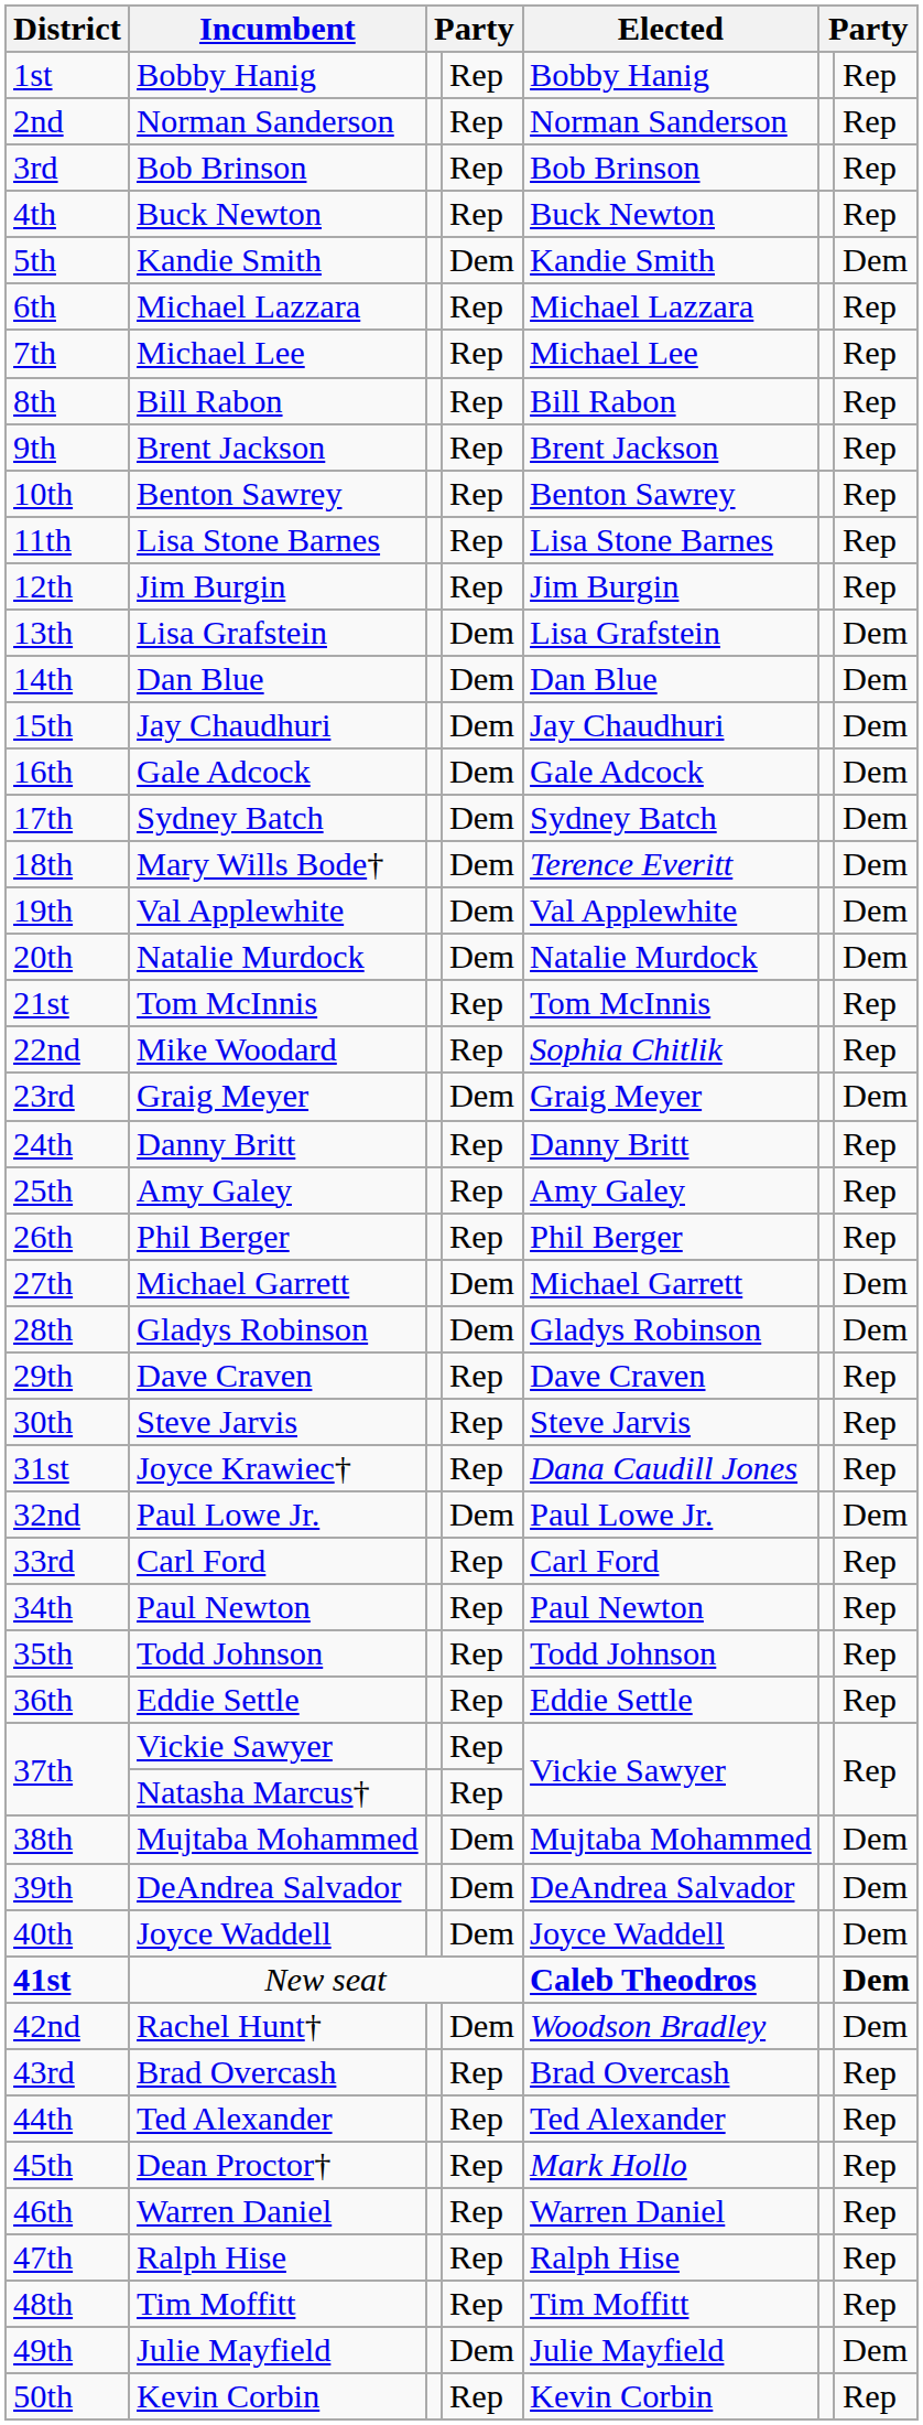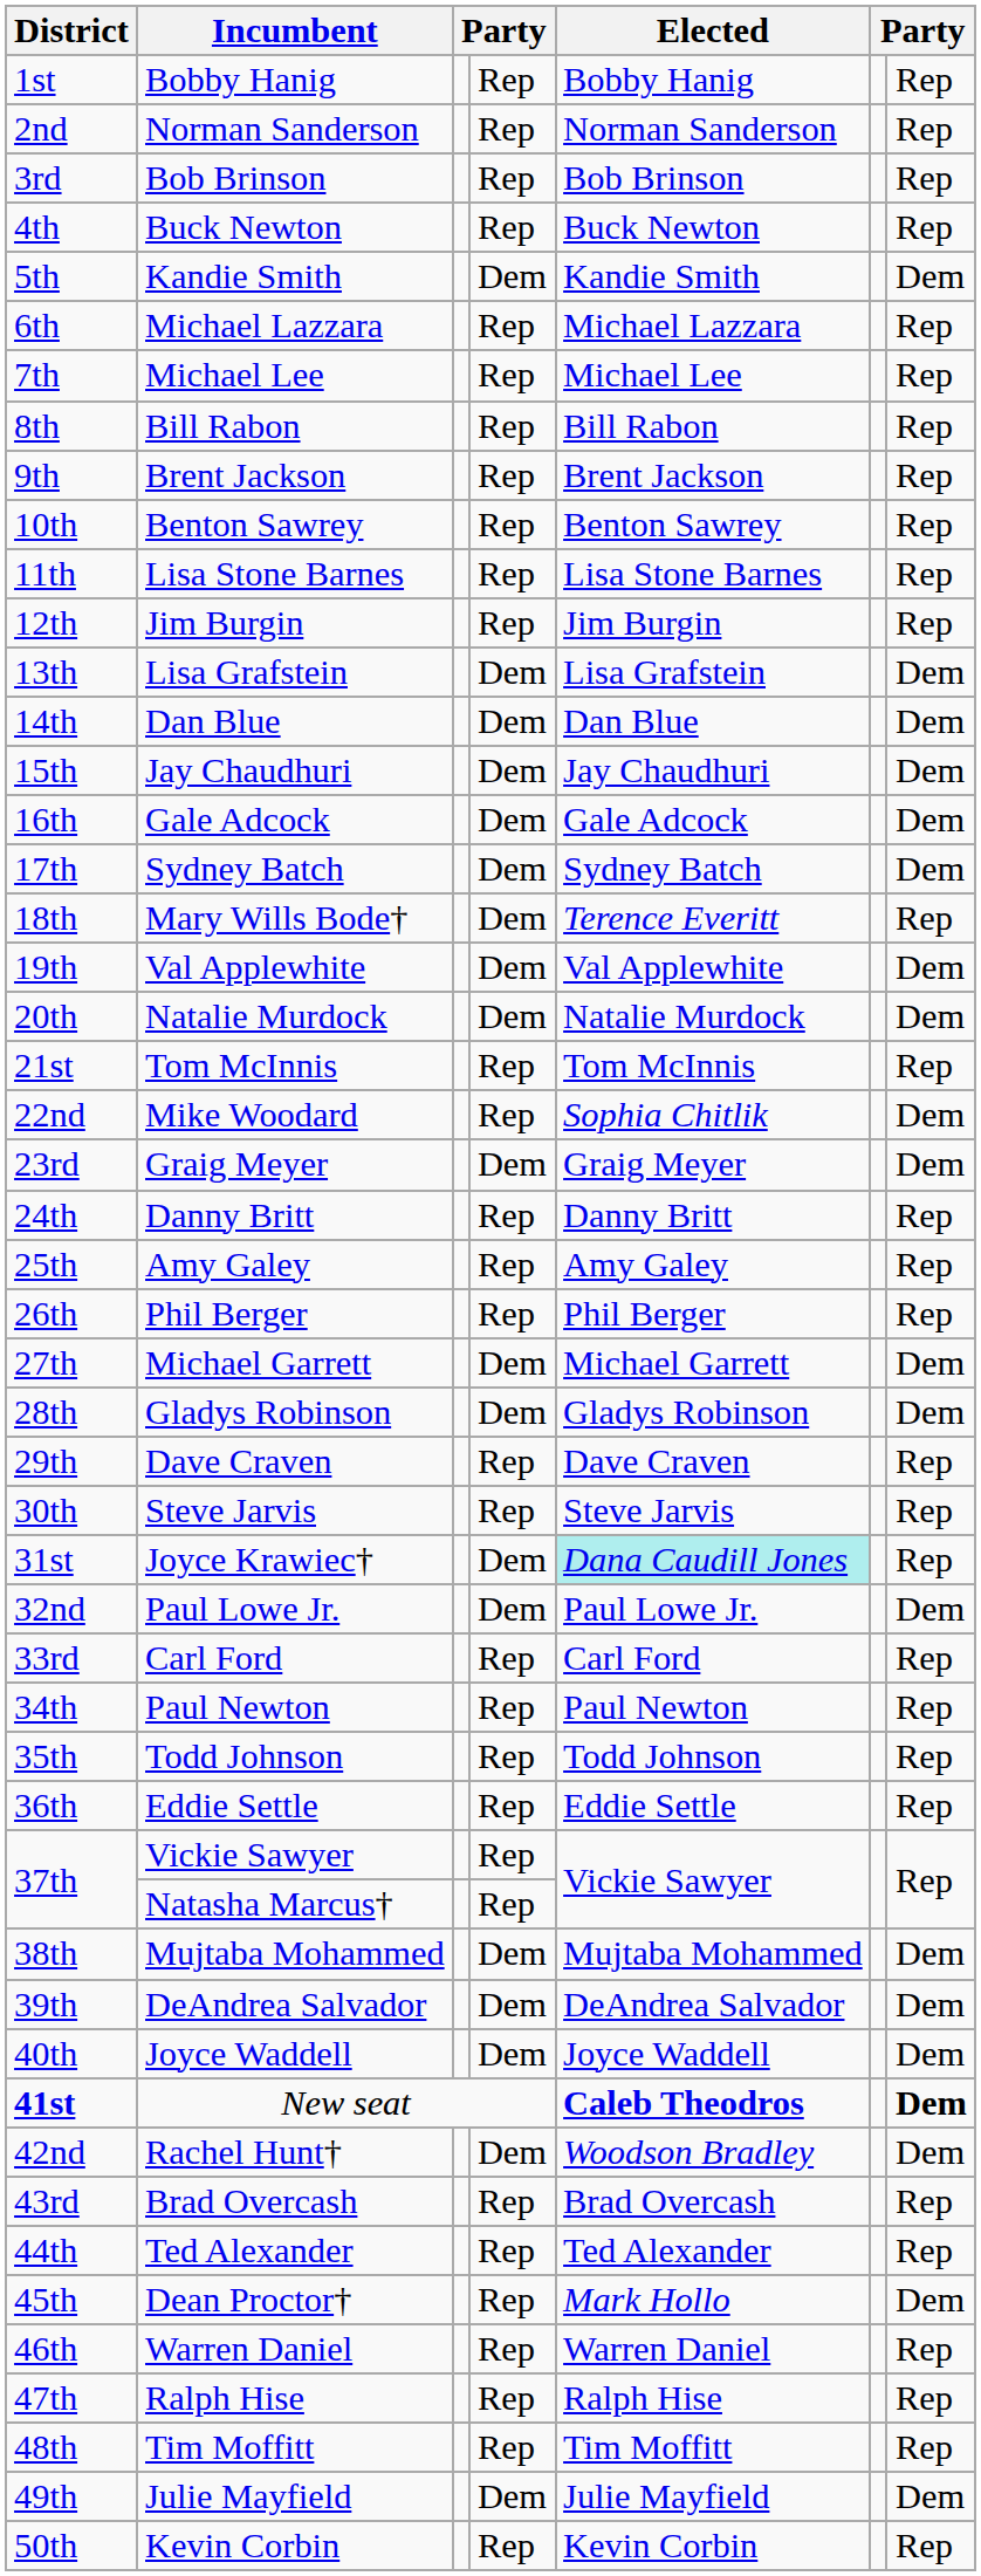Mary Wills Bode† | column 7: Dem -> Rep
Mike Woodard | column 7: Rep -> Dem
Joyce Krawiec† | column 4: Rep -> Dem
Joyce Krawiec† | Elected: no background -> paleturquoise background
Dean Proctor† | column 7: Rep -> Dem
